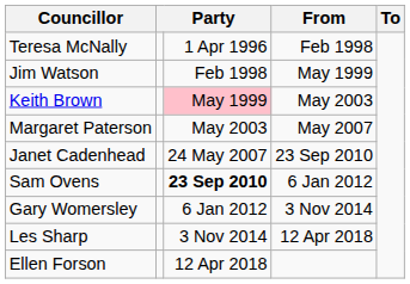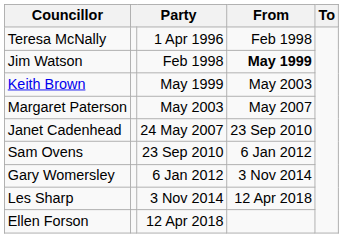Jim Watson | From: normal -> bold
Keith Brown | column 3: pink background -> no background
Sam Ovens | column 3: bold -> normal
